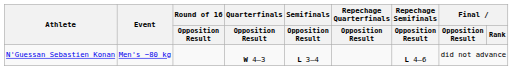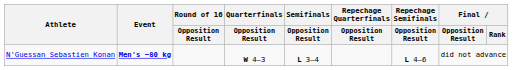N'Guessan Sebastien Konan | Event: normal -> bold
